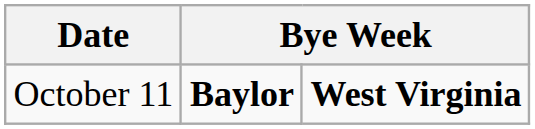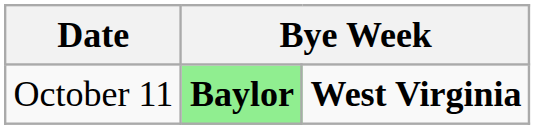October 11 | column 2: no background -> lightgreen background
